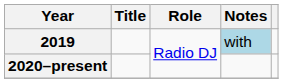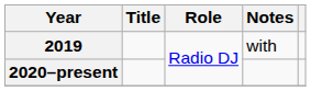2019 | Notes: lightblue background -> no background
